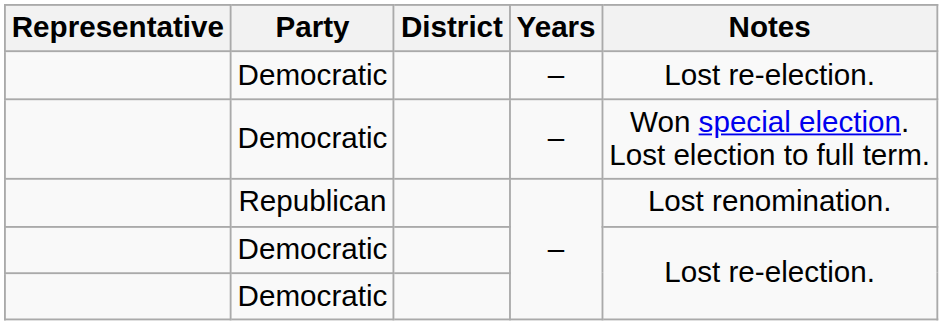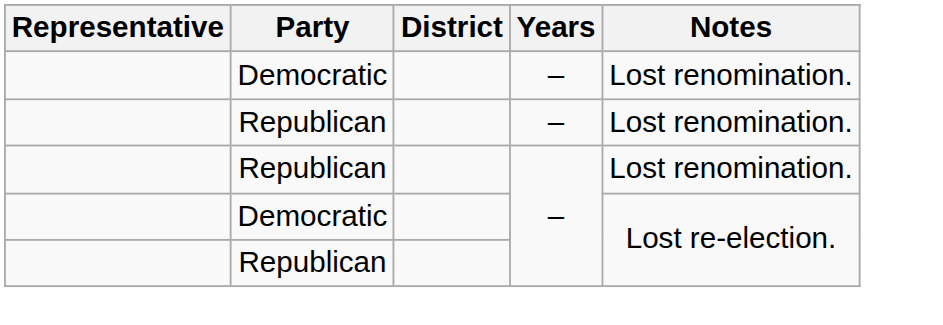row 2 | Notes: Lost re-election. -> Lost renomination.
row 3 | Party: Democratic -> Republican
row 3 | Notes: Won special election. Lost election to full term. -> Lost renomination.
row 6 | Party: Democratic -> Republican
